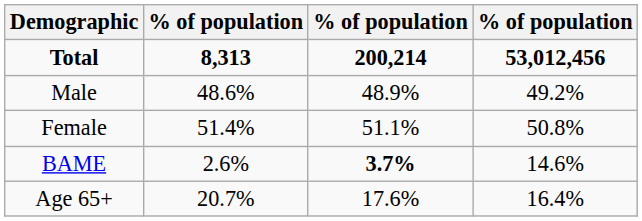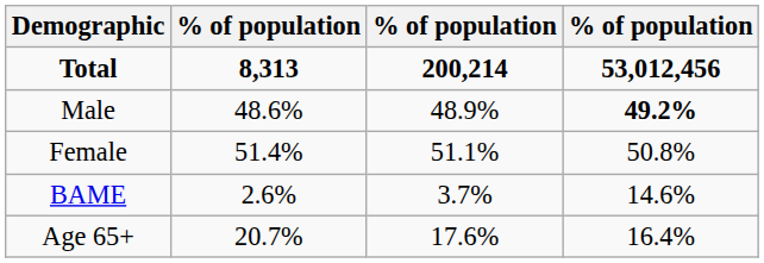Male | column 4: normal -> bold
BAME | column 3: bold -> normal
